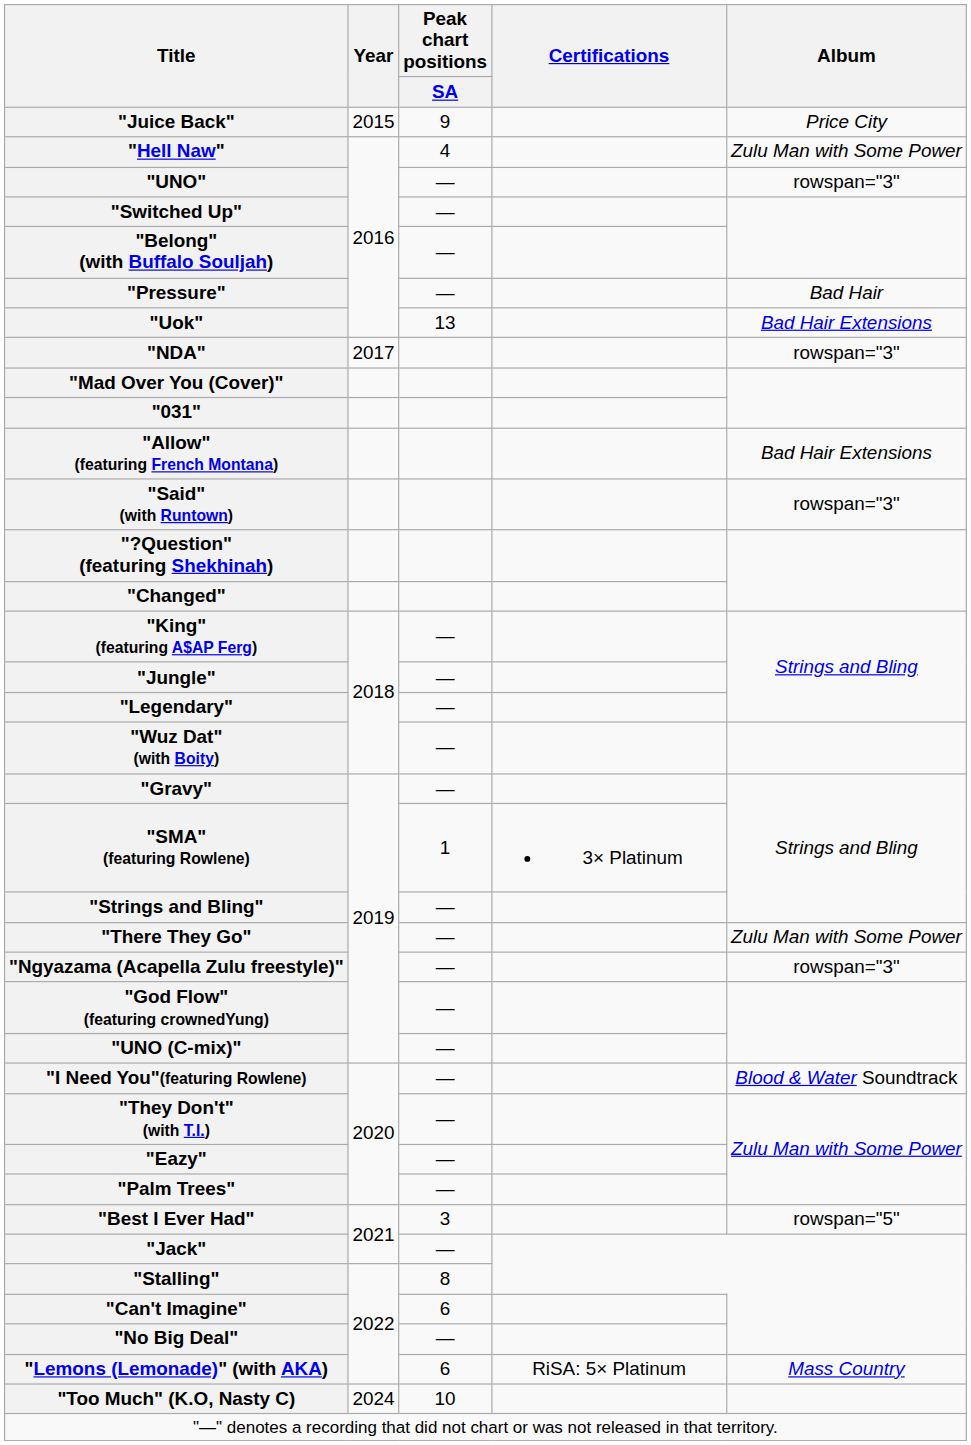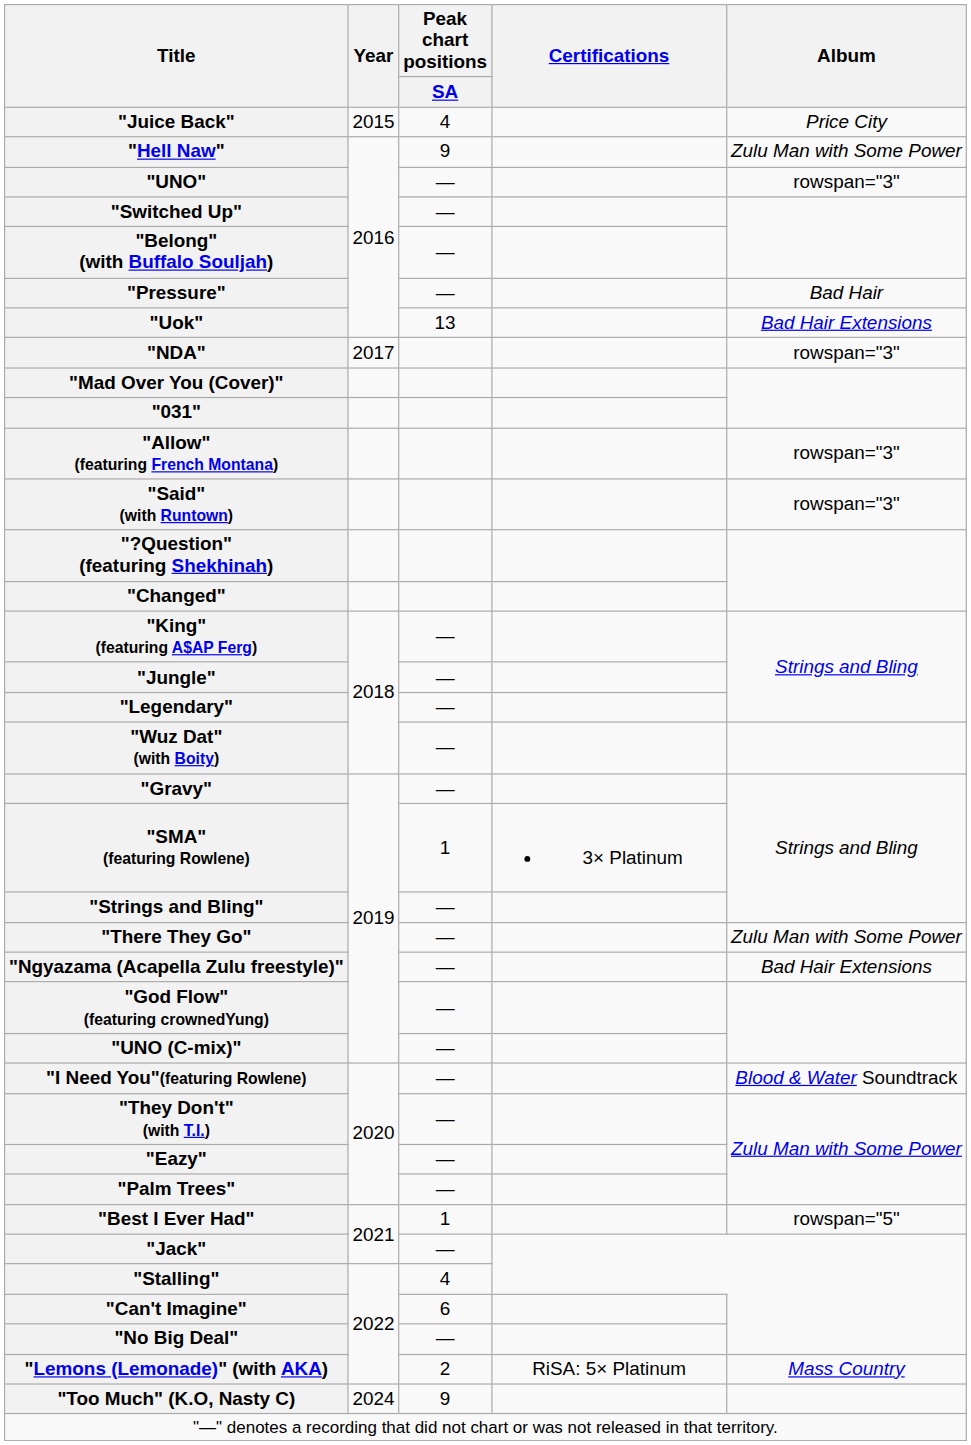"Juice Back" | Peak chart positions / SA: 9 -> 4
"Hell Naw" | Peak chart positions / SA: 4 -> 9
"Allow" (featuring French Montana) | Album: Bad Hair Extensions -> rowspan="3"
"Ngyazama (Acapella Zulu freestyle)" | Album: rowspan="3" -> Bad Hair Extensions
"Best I Ever Had" | Peak chart positions / SA: 3 -> 1
"Stalling" | Peak chart positions / SA: 8 -> 4
"Lemons (Lemonade)" (with AKA) | Peak chart positions / SA: 6 -> 2
"Too Much" (K.O, Nasty C) | Peak chart positions / SA: 10 -> 9
